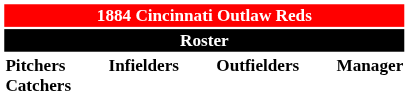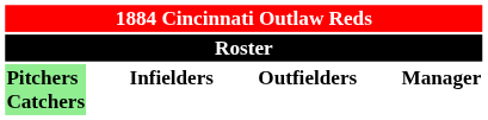Pitchers Catchers | column 1: no background -> lightgreen background
